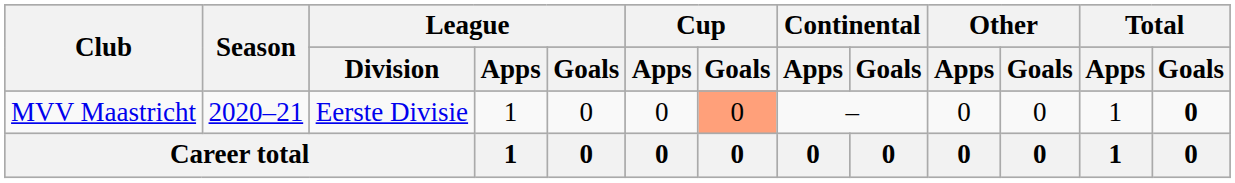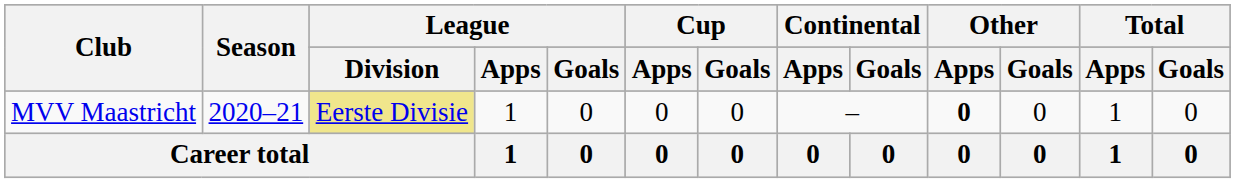MVV Maastricht | League / Division: no background -> khaki background
MVV Maastricht | Cup / Goals: lightsalmon background -> no background
MVV Maastricht | Other / Apps: normal -> bold
MVV Maastricht | Total / Goals: bold -> normal
